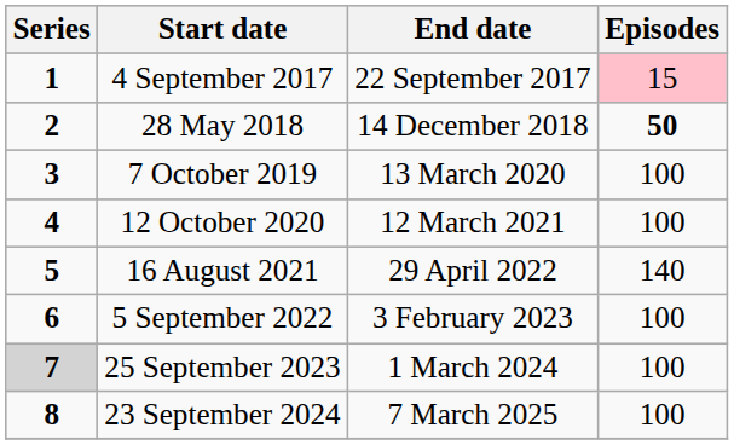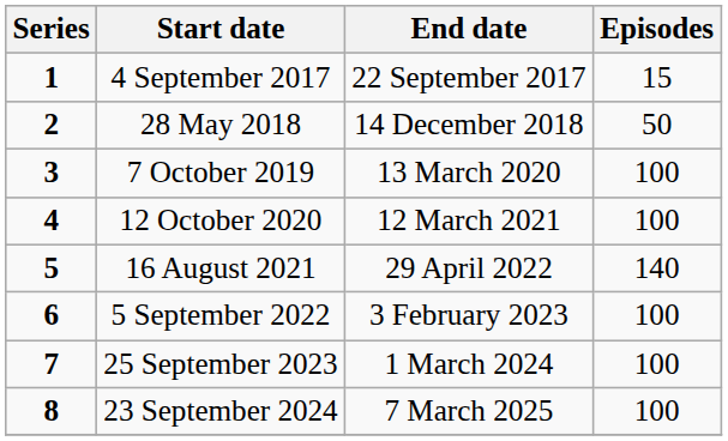4 September 2017 | Episodes: pink background -> no background
28 May 2018 | Episodes: bold -> normal
25 September 2023 | Series: lightgrey background -> no background
